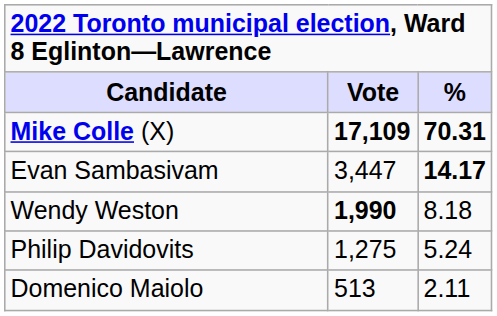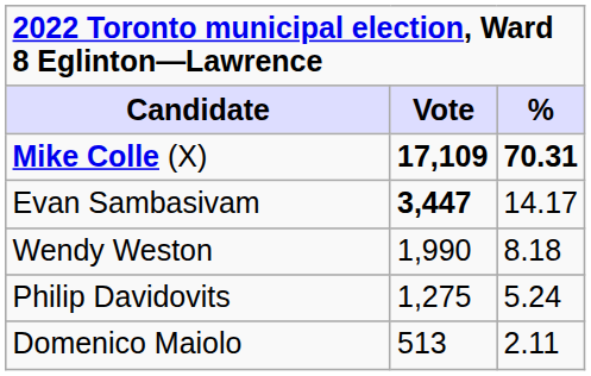Evan Sambasivam | Vote: normal -> bold
Evan Sambasivam | %: bold -> normal
Wendy Weston | Vote: bold -> normal
